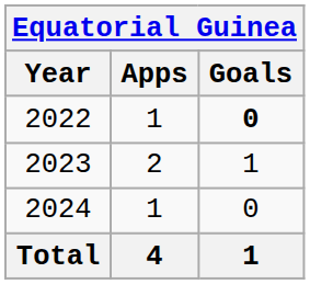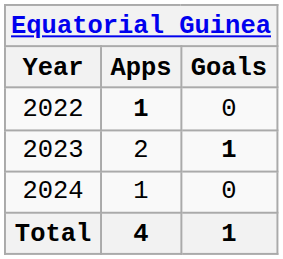2022 | Apps: normal -> bold
2022 | Goals: bold -> normal
2023 | Goals: normal -> bold
